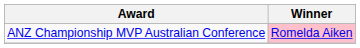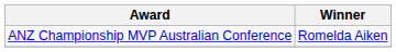ANZ Championship MVP Australian Conference | Winner: pink background -> no background
